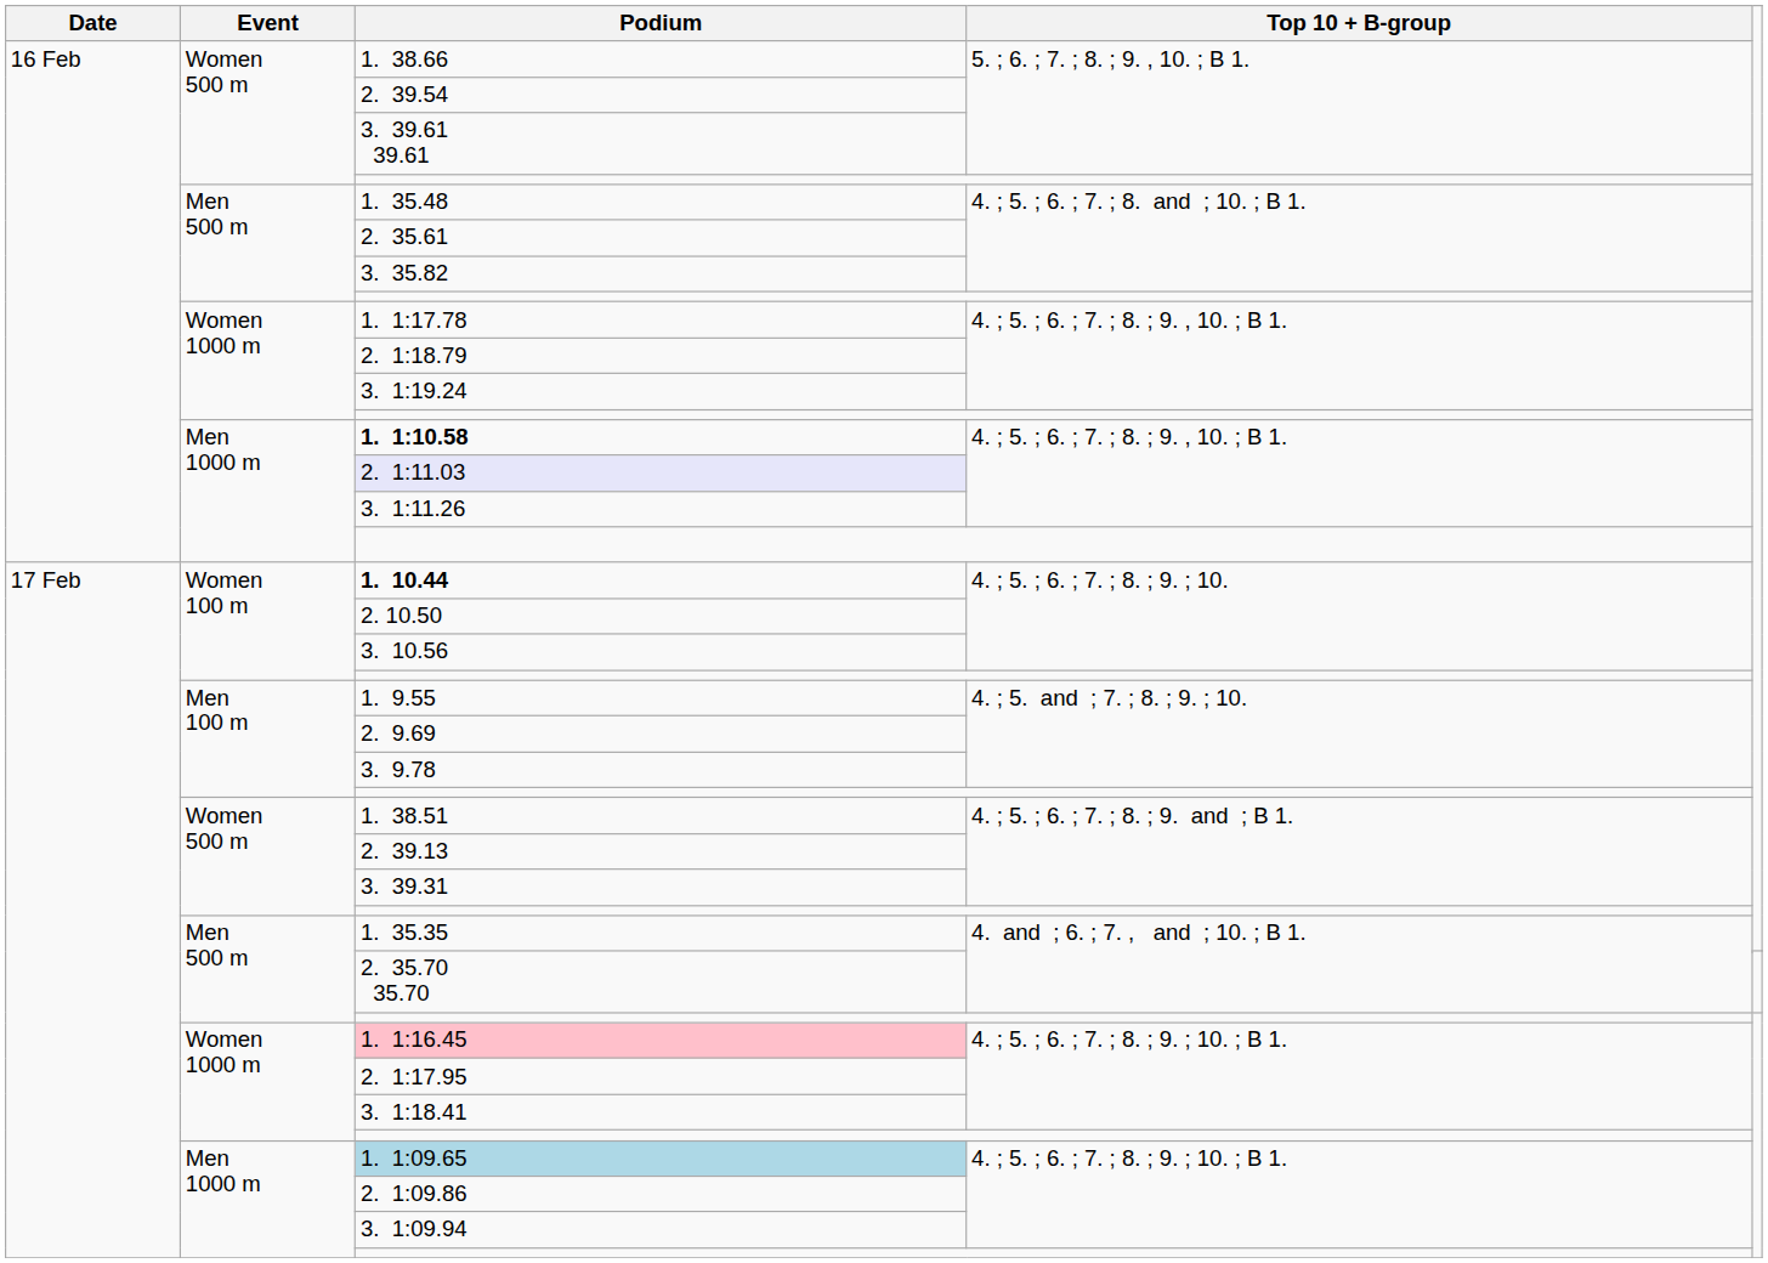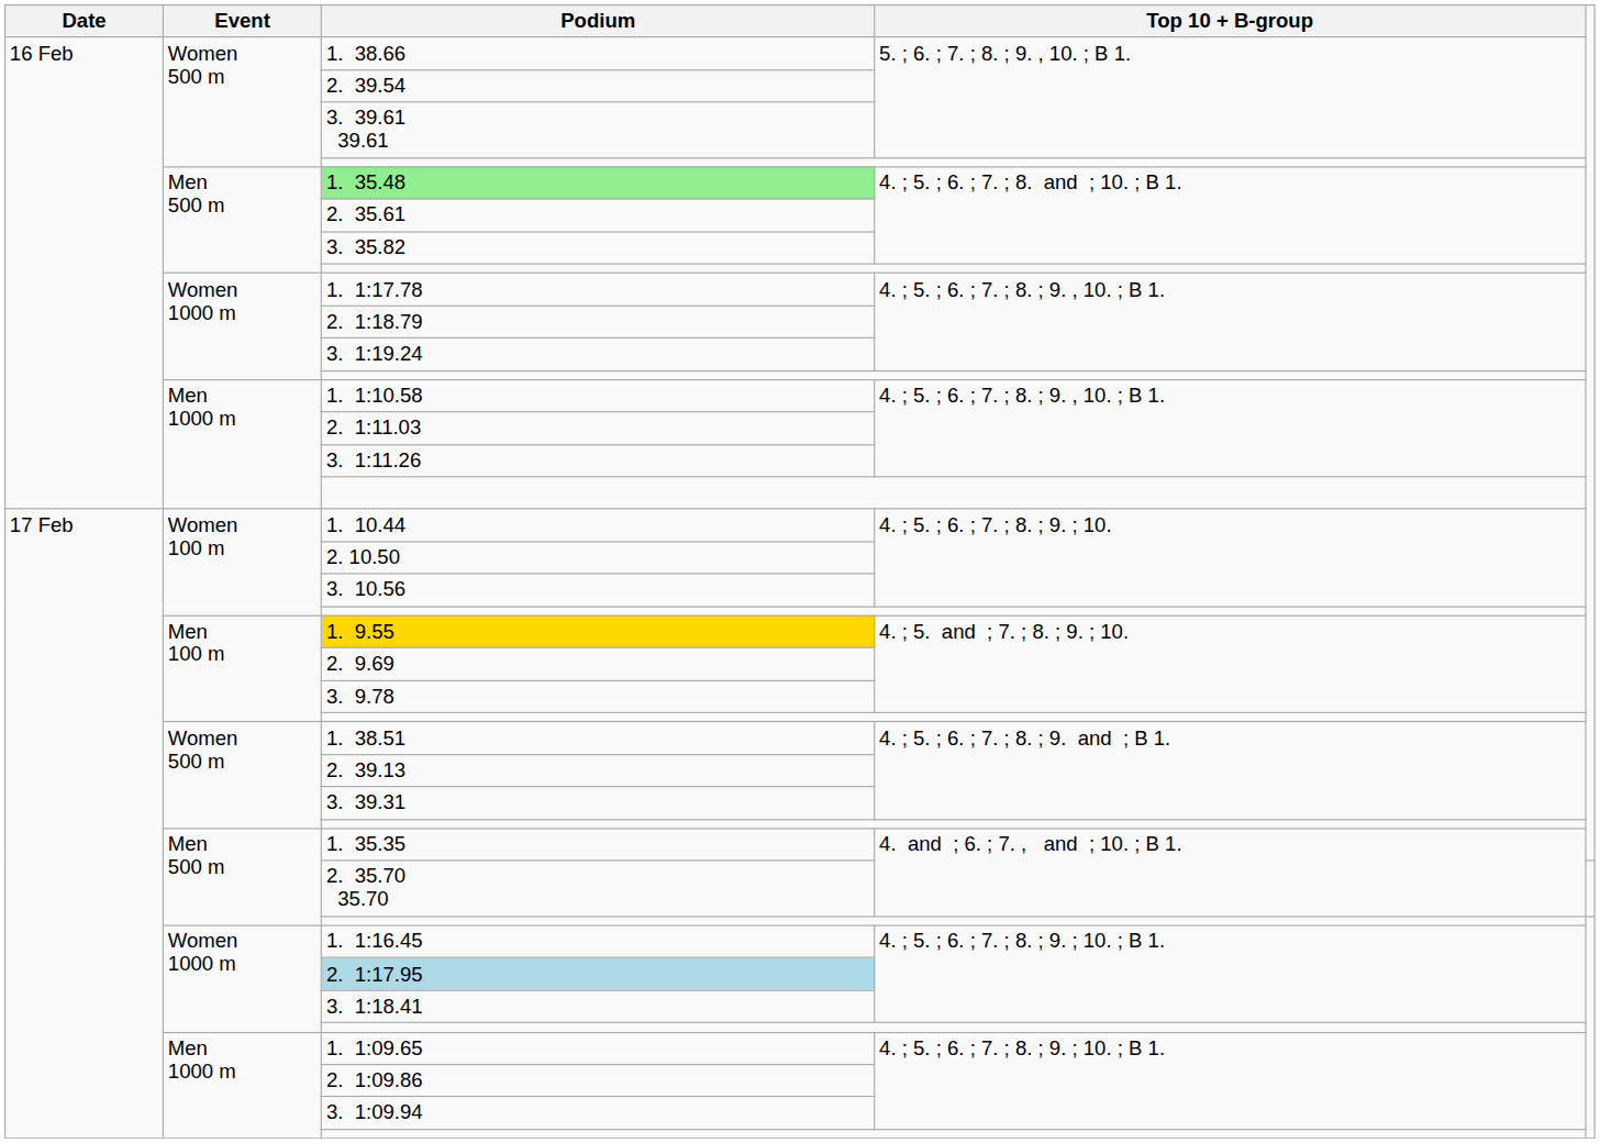1. 35.48 | Podium: no background -> lightgreen background
1. 1:10.58 | Podium: bold -> normal
2. 1:11.03 | Podium: lavender background -> no background
1. 10.44 | Podium: bold -> normal
1. 9.55 | Podium: no background -> gold background
1. 1:16.45 | Podium: pink background -> no background
2. 1:17.95 | Podium: no background -> lightblue background
1. 1:09.65 | Podium: lightblue background -> no background
